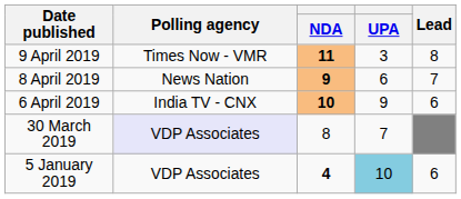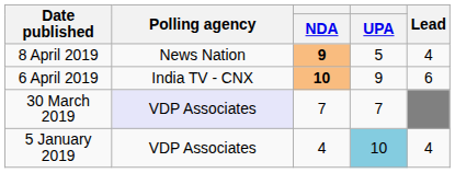- row: 9 April 2019 | Times Now - VMR | 11 | 3 | 8
8 April 2019 | UPA: 6 -> 5
8 April 2019 | Lead: 7 -> 4
30 March 2019 | NDA: 8 -> 7
5 January 2019 | NDA: bold -> normal
5 January 2019 | Lead: 6 -> 4
